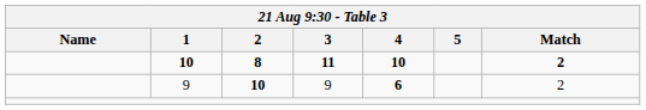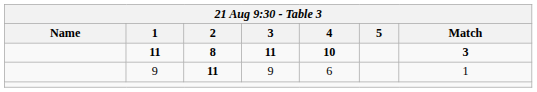row 3 | 1: 10 -> 11
row 3 | Match: 2 -> 3
row 4 | 2: 10 -> 11
row 4 | 4: bold -> normal
row 4 | Match: 2 -> 1
